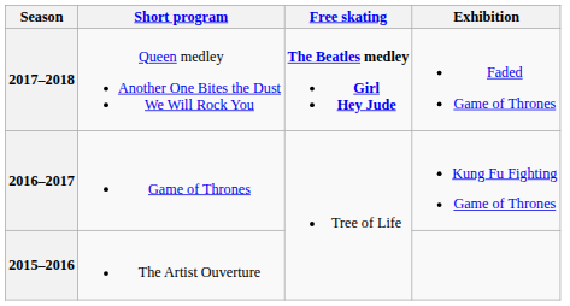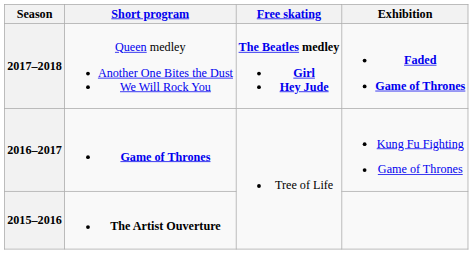2017–2018 | Exhibition: normal -> bold
2016–2017 | Short program: normal -> bold
2015–2016 | Short program: normal -> bold
